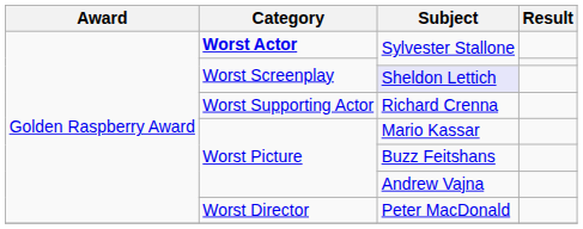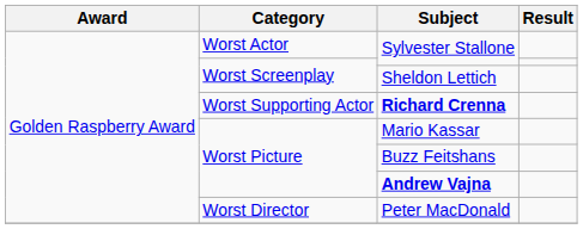Worst Actor / Sylvester Stallone | Category: bold -> normal
Sheldon Lettich | Subject: lavender background -> no background
Richard Crenna | Subject: normal -> bold
Andrew Vajna | Subject: normal -> bold
